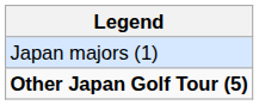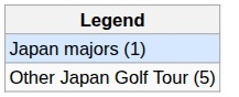row 3 | column 1: bold -> normal
